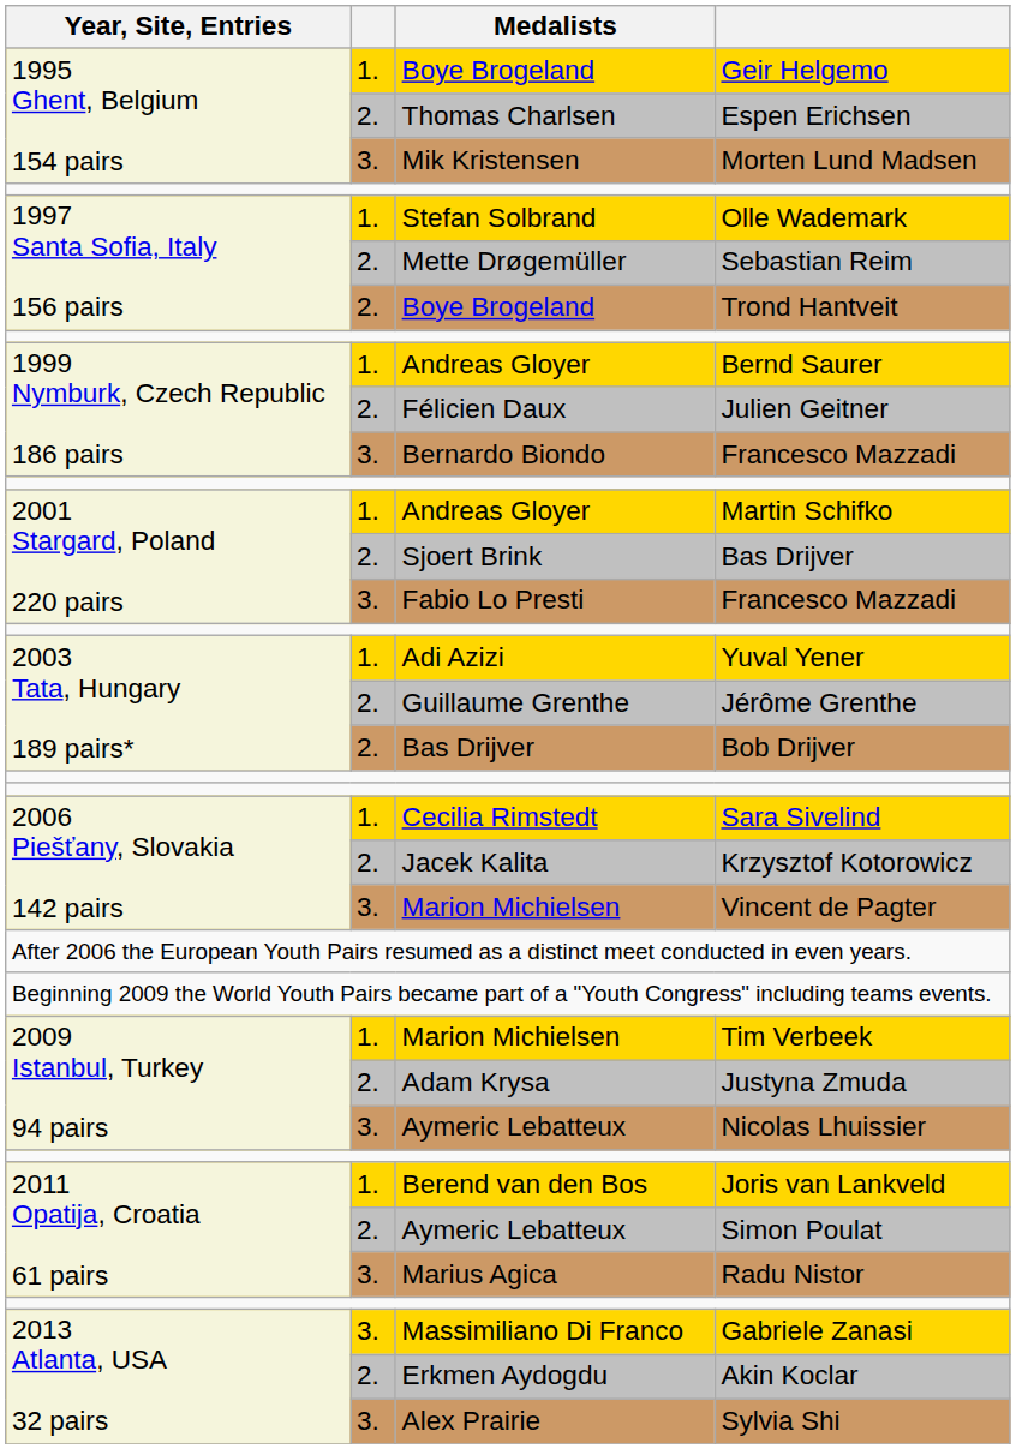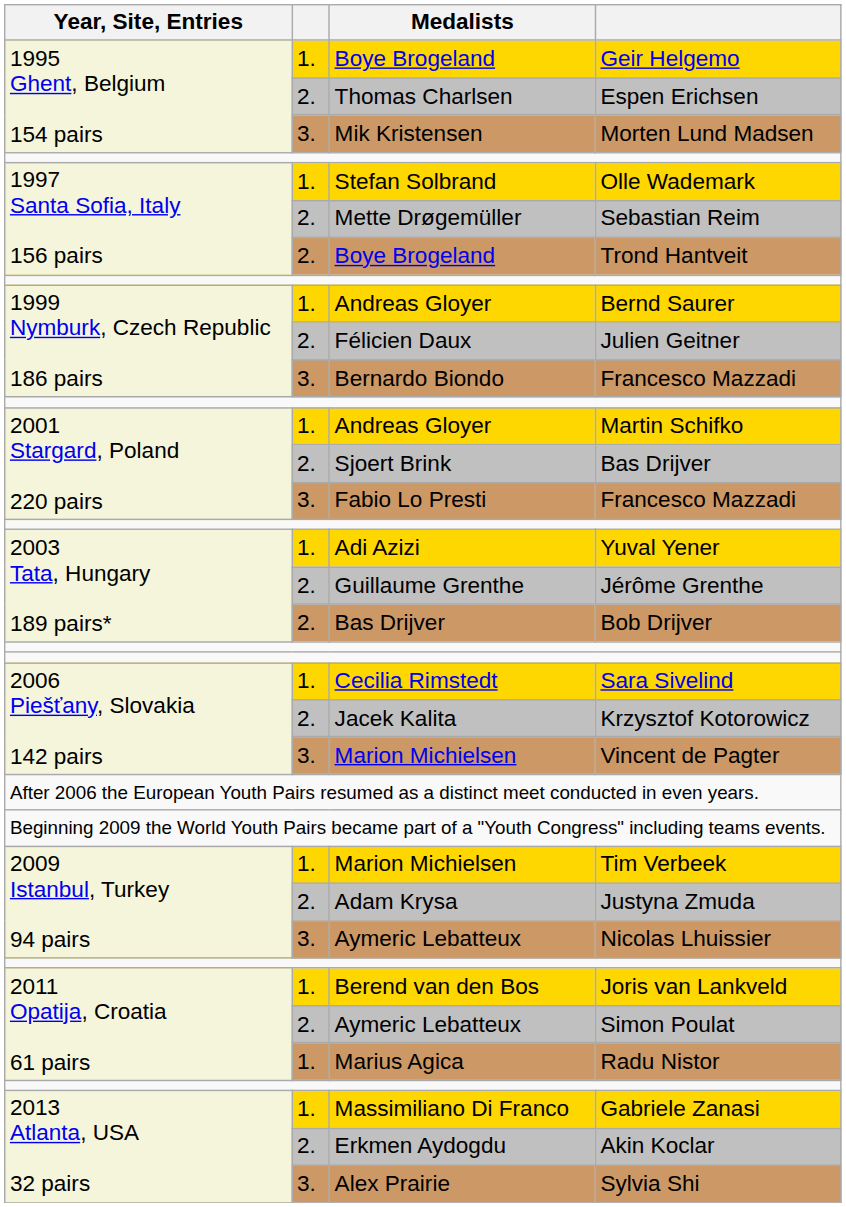Radu Nistor | column 2: 3. -> 1.
Gabriele Zanasi | column 2: 3. -> 1.
